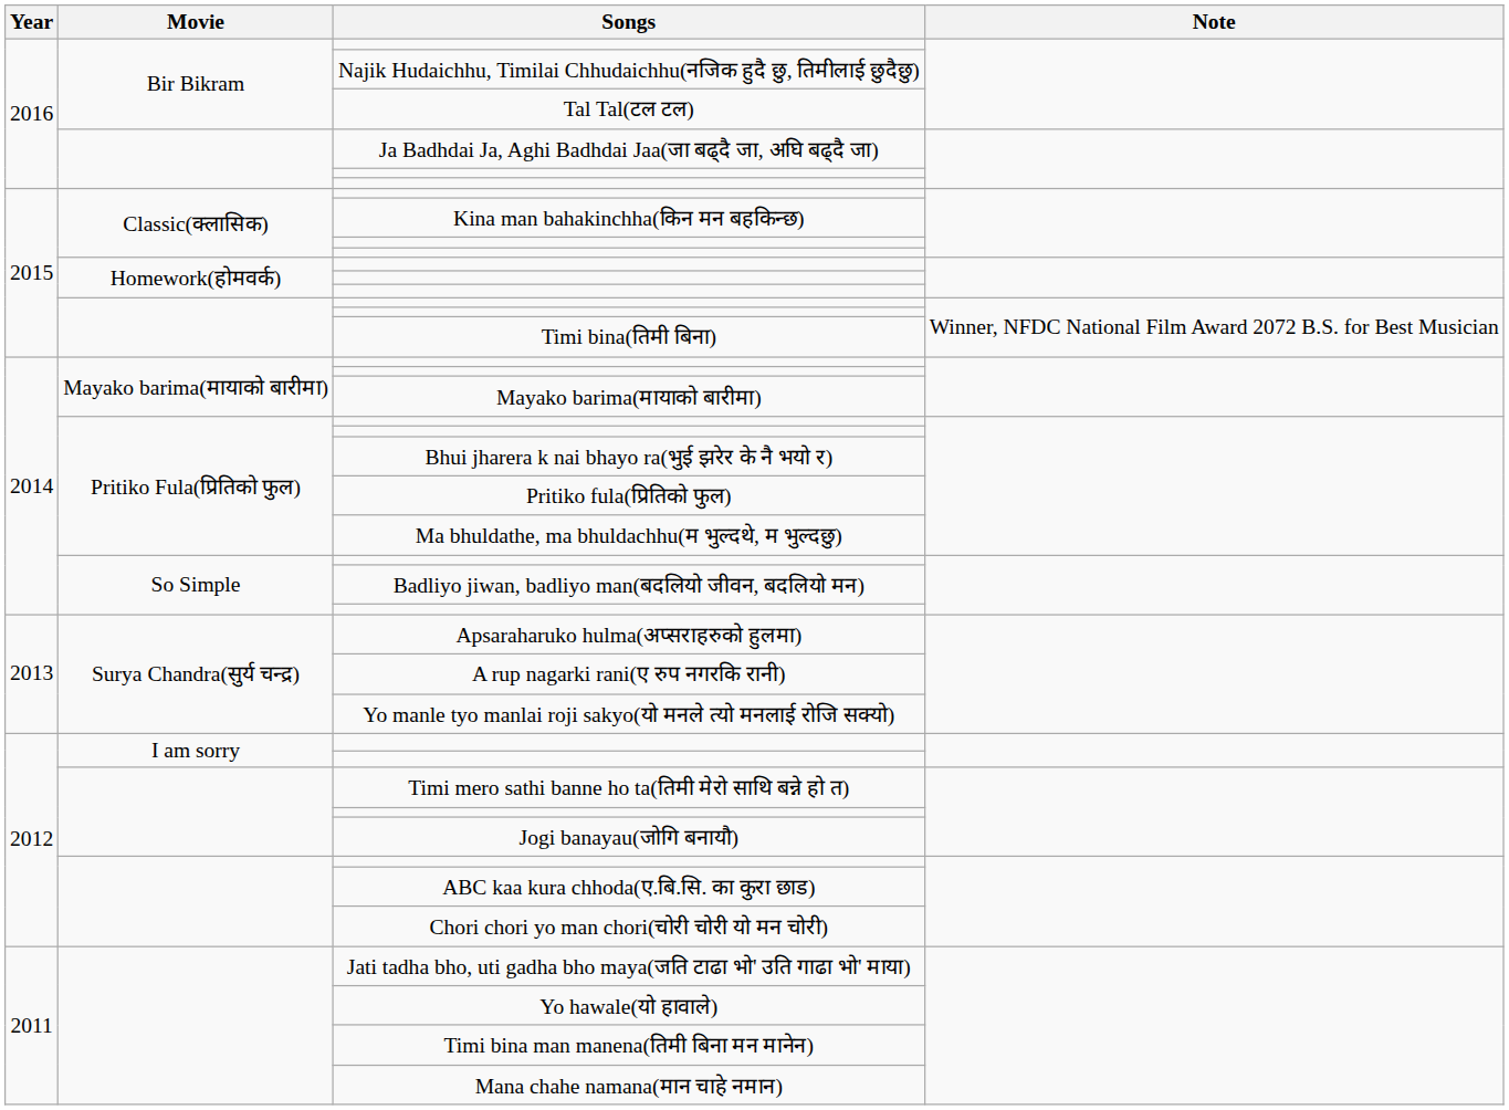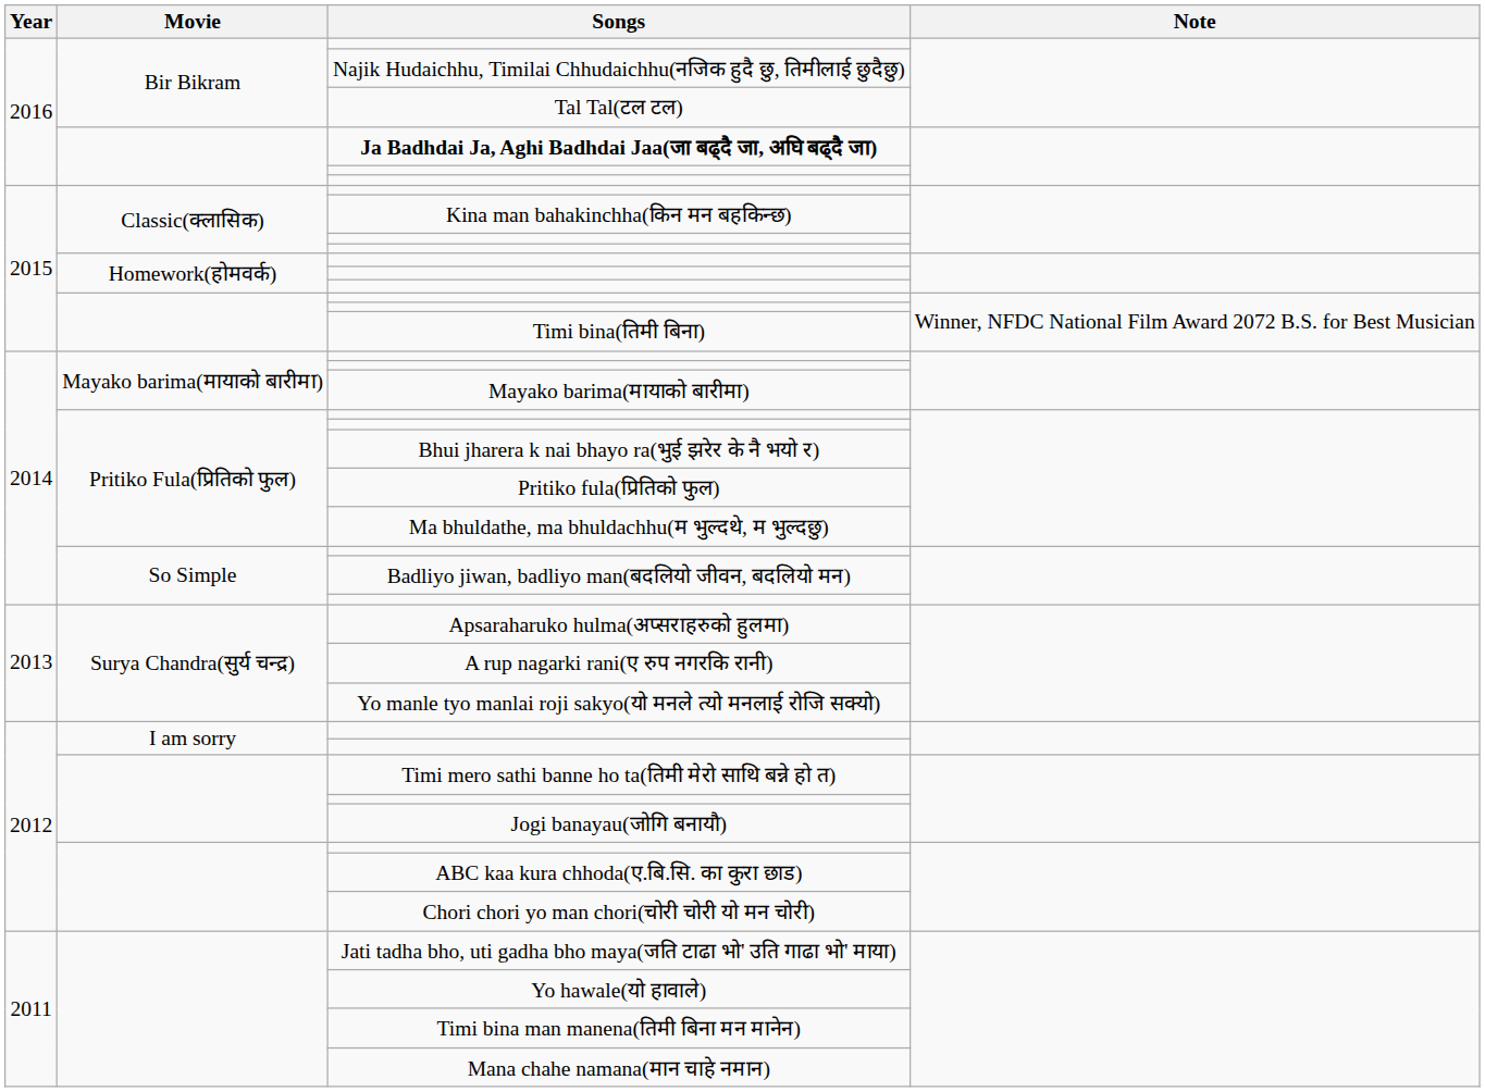Ja Badhdai Ja, Aghi Badhdai Jaa(जा बढ्दै जा, अघि बढ्दै जा) | Songs: normal -> bold
